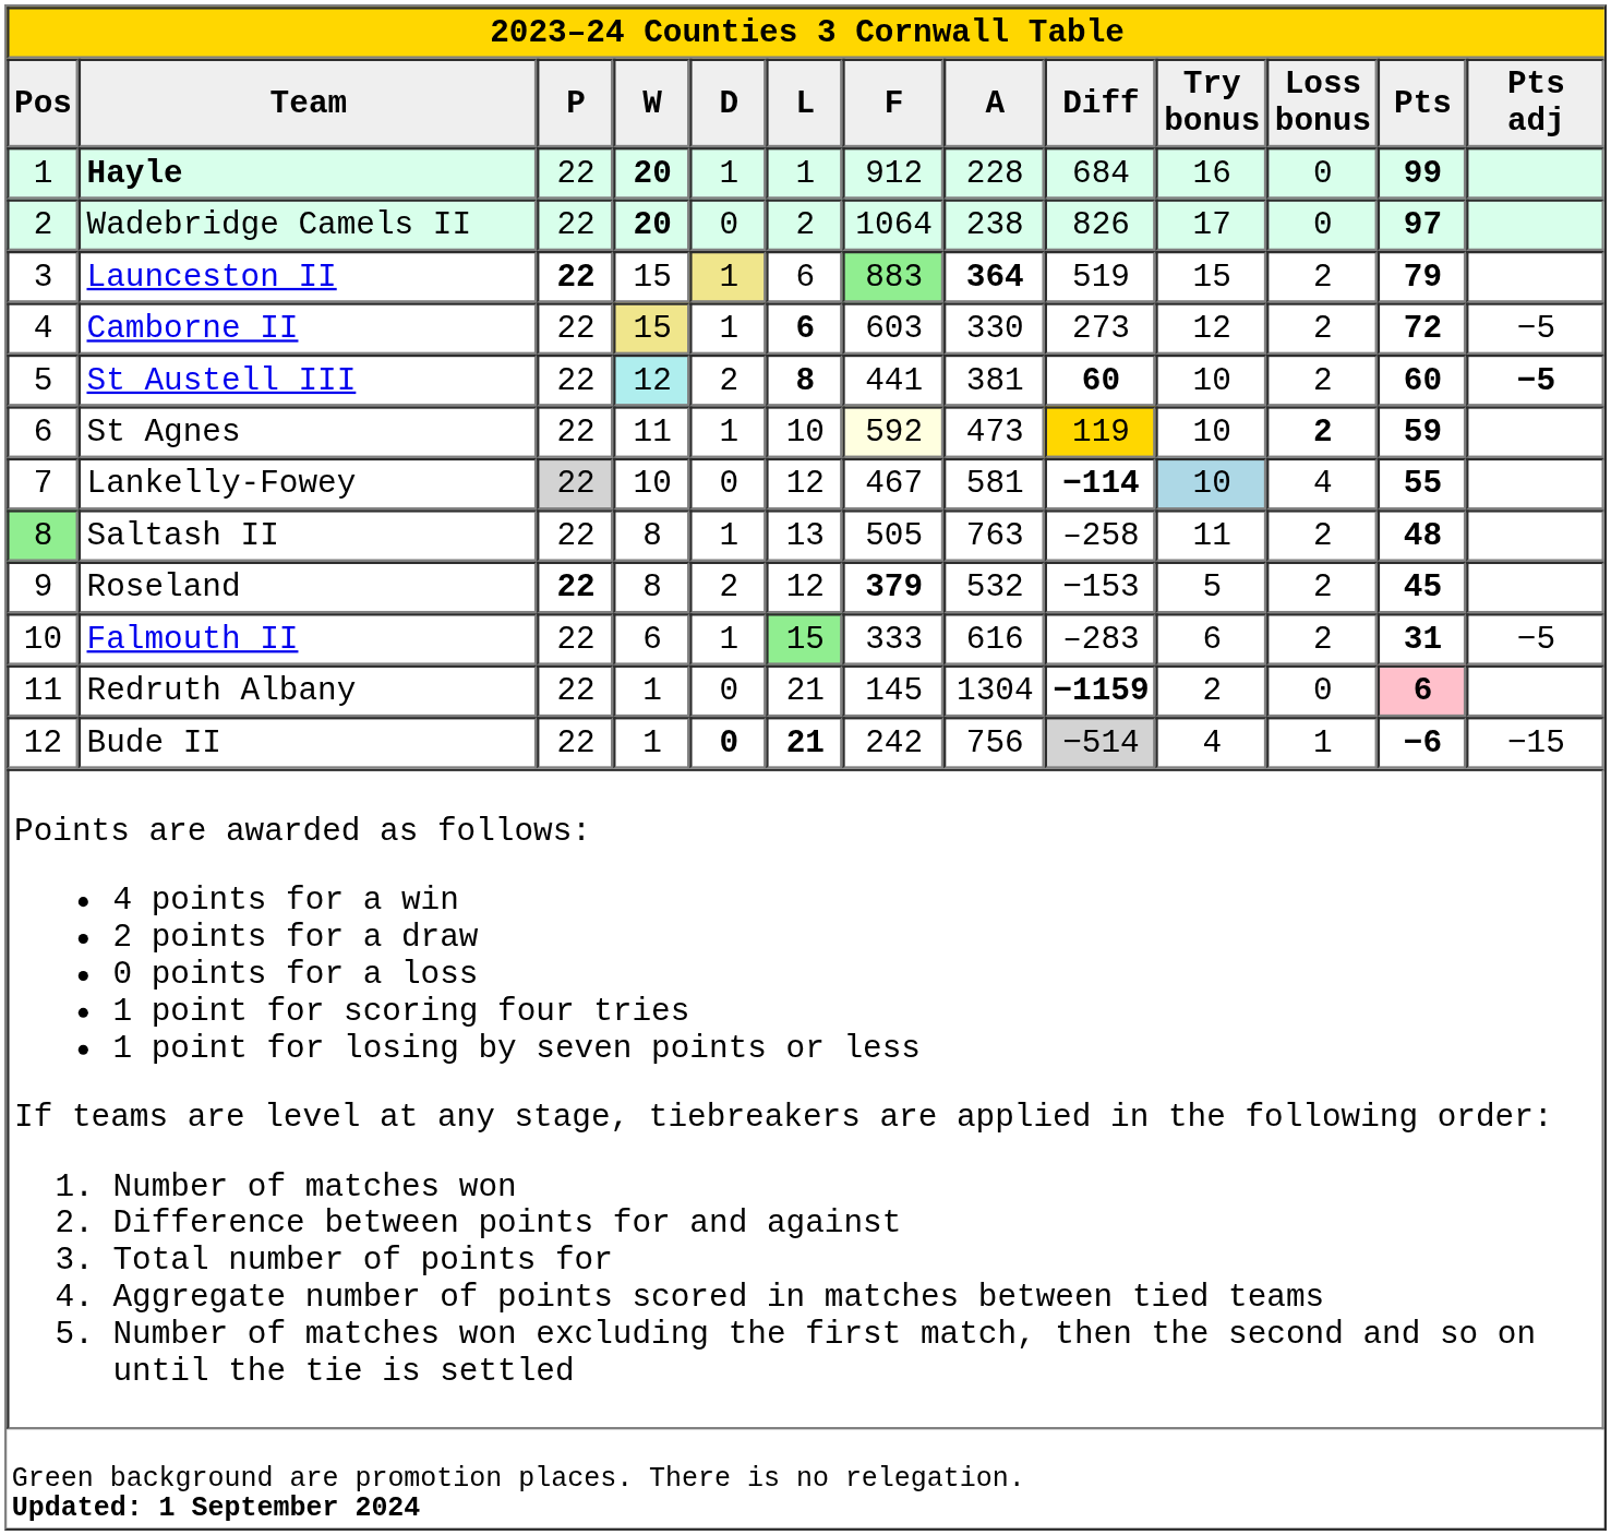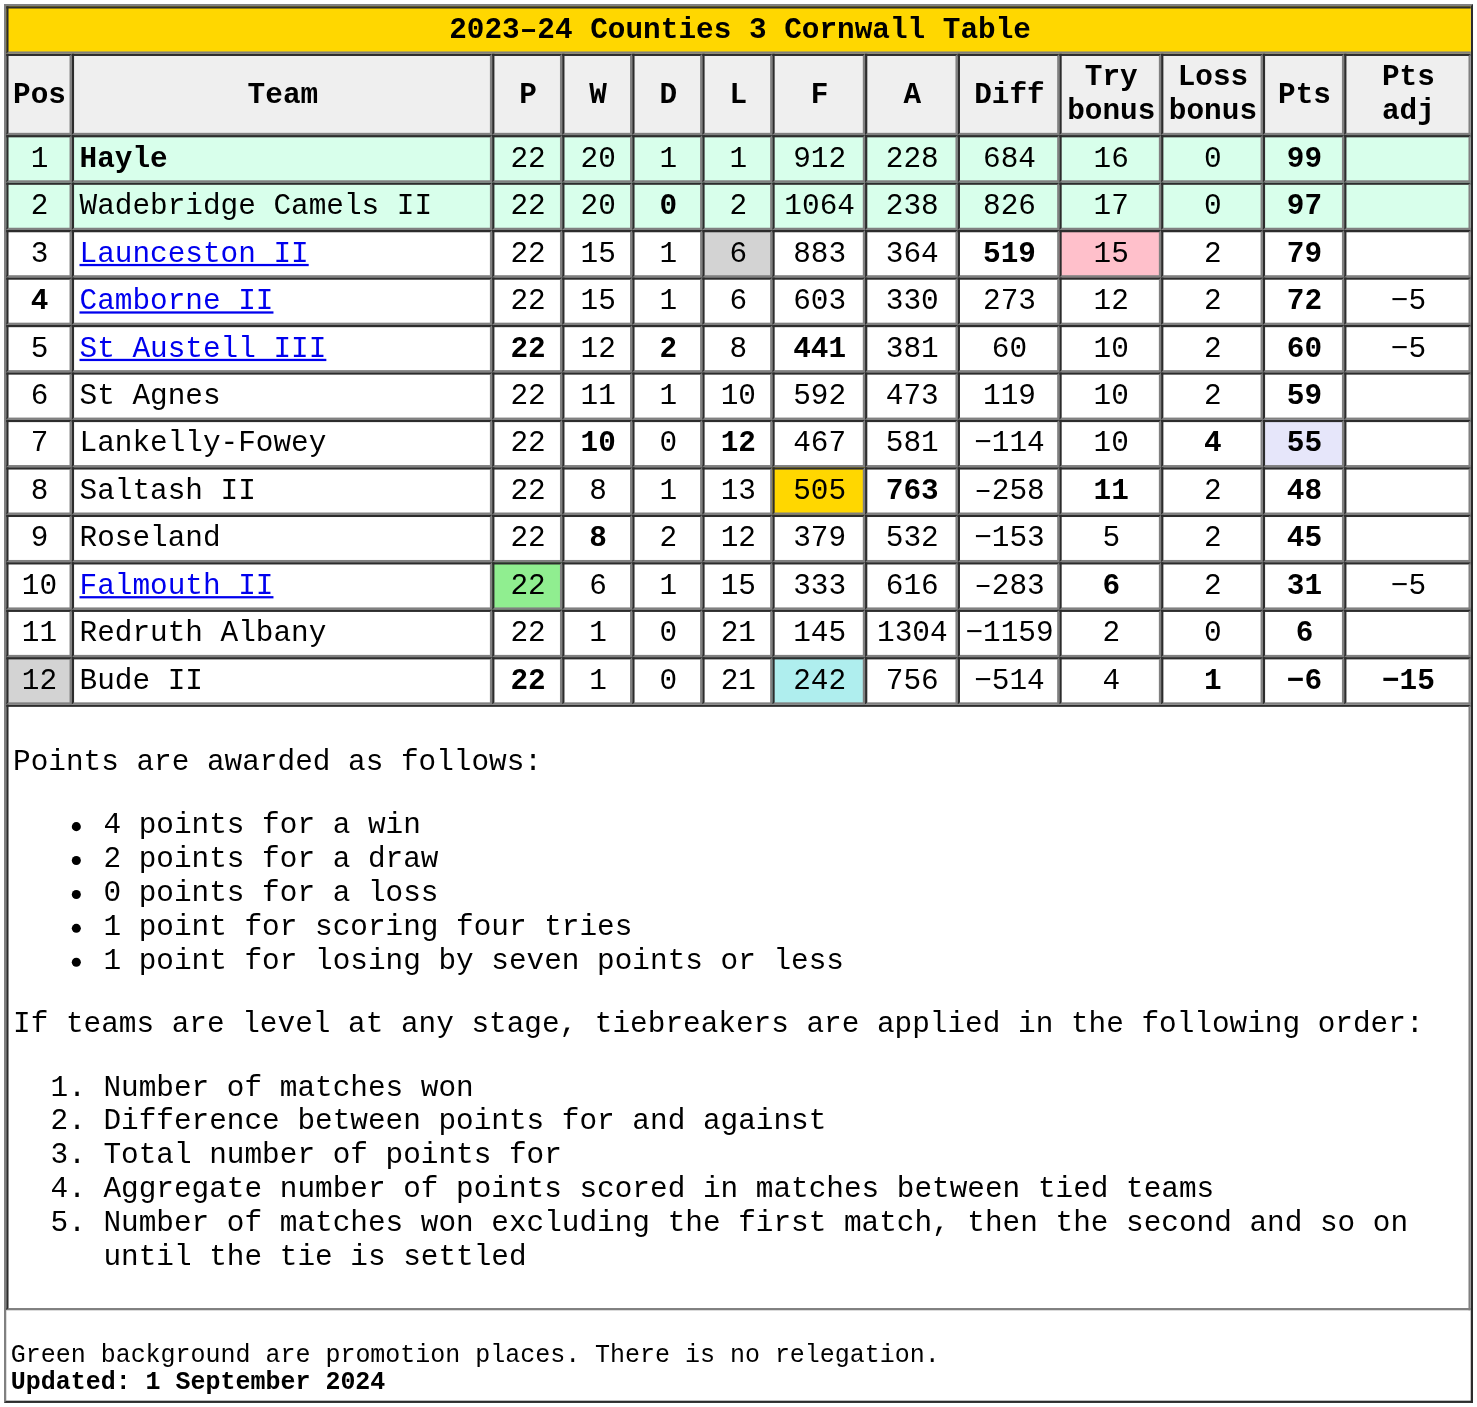Hayle | 2023–24 Counties 3 Cornwall Table / W: bold -> normal
Wadebridge Camels II | 2023–24 Counties 3 Cornwall Table / W: bold -> normal
Wadebridge Camels II | 2023–24 Counties 3 Cornwall Table / D: normal -> bold
Launceston II | 2023–24 Counties 3 Cornwall Table / P: bold -> normal
Launceston II | 2023–24 Counties 3 Cornwall Table / D: khaki background -> no background
Launceston II | 2023–24 Counties 3 Cornwall Table / L: no background -> lightgrey background
Launceston II | 2023–24 Counties 3 Cornwall Table / F: lightgreen background -> no background
Launceston II | 2023–24 Counties 3 Cornwall Table / A: bold -> normal
Launceston II | 2023–24 Counties 3 Cornwall Table / Diff: normal -> bold
Launceston II | 2023–24 Counties 3 Cornwall Table / Try bonus: no background -> pink background
Camborne II | 2023–24 Counties 3 Cornwall Table / Pos: normal -> bold
Camborne II | 2023–24 Counties 3 Cornwall Table / W: khaki background -> no background
Camborne II | 2023–24 Counties 3 Cornwall Table / L: bold -> normal
St Austell III | 2023–24 Counties 3 Cornwall Table / P: normal -> bold
St Austell III | 2023–24 Counties 3 Cornwall Table / W: paleturquoise background -> no background
St Austell III | 2023–24 Counties 3 Cornwall Table / D: normal -> bold
St Austell III | 2023–24 Counties 3 Cornwall Table / L: bold -> normal
St Austell III | 2023–24 Counties 3 Cornwall Table / F: normal -> bold
St Austell III | 2023–24 Counties 3 Cornwall Table / Diff: bold -> normal
St Austell III | 2023–24 Counties 3 Cornwall Table / Pts adj: bold -> normal
St Agnes | 2023–24 Counties 3 Cornwall Table / F: lightyellow background -> no background
St Agnes | 2023–24 Counties 3 Cornwall Table / Diff: gold background -> no background
St Agnes | 2023–24 Counties 3 Cornwall Table / Loss bonus: bold -> normal
Lankelly-Fowey | 2023–24 Counties 3 Cornwall Table / P: lightgrey background -> no background
Lankelly-Fowey | 2023–24 Counties 3 Cornwall Table / W: normal -> bold
Lankelly-Fowey | 2023–24 Counties 3 Cornwall Table / L: normal -> bold
Lankelly-Fowey | 2023–24 Counties 3 Cornwall Table / Diff: bold -> normal
Lankelly-Fowey | 2023–24 Counties 3 Cornwall Table / Try bonus: lightblue background -> no background
Lankelly-Fowey | 2023–24 Counties 3 Cornwall Table / Loss bonus: normal -> bold
Lankelly-Fowey | 2023–24 Counties 3 Cornwall Table / Pts: no background -> lavender background
Saltash II | 2023–24 Counties 3 Cornwall Table / Pos: lightgreen background -> no background
Saltash II | 2023–24 Counties 3 Cornwall Table / F: no background -> gold background
Saltash II | 2023–24 Counties 3 Cornwall Table / A: normal -> bold
Saltash II | 2023–24 Counties 3 Cornwall Table / Try bonus: normal -> bold
Roseland | 2023–24 Counties 3 Cornwall Table / P: bold -> normal
Roseland | 2023–24 Counties 3 Cornwall Table / W: normal -> bold
Roseland | 2023–24 Counties 3 Cornwall Table / F: bold -> normal
Falmouth II | 2023–24 Counties 3 Cornwall Table / P: no background -> lightgreen background
Falmouth II | 2023–24 Counties 3 Cornwall Table / L: lightgreen background -> no background
Falmouth II | 2023–24 Counties 3 Cornwall Table / Try bonus: normal -> bold
Redruth Albany | 2023–24 Counties 3 Cornwall Table / Diff: bold -> normal
Redruth Albany | 2023–24 Counties 3 Cornwall Table / Pts: pink background -> no background
Bude II | 2023–24 Counties 3 Cornwall Table / Pos: no background -> lightgrey background
Bude II | 2023–24 Counties 3 Cornwall Table / P: normal -> bold
Bude II | 2023–24 Counties 3 Cornwall Table / D: bold -> normal
Bude II | 2023–24 Counties 3 Cornwall Table / L: bold -> normal
Bude II | 2023–24 Counties 3 Cornwall Table / F: no background -> paleturquoise background
Bude II | 2023–24 Counties 3 Cornwall Table / Diff: lightgrey background -> no background
Bude II | 2023–24 Counties 3 Cornwall Table / Loss bonus: normal -> bold
Bude II | 2023–24 Counties 3 Cornwall Table / Pts adj: normal -> bold
